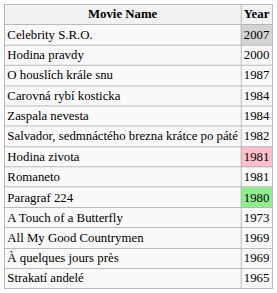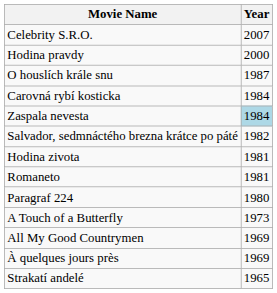Celebrity S.R.O. | Year: lightgrey background -> no background
Zaspala nevesta | Year: no background -> lightblue background
Hodina zivota | Year: pink background -> no background
Paragraf 224 | Year: lightgreen background -> no background
